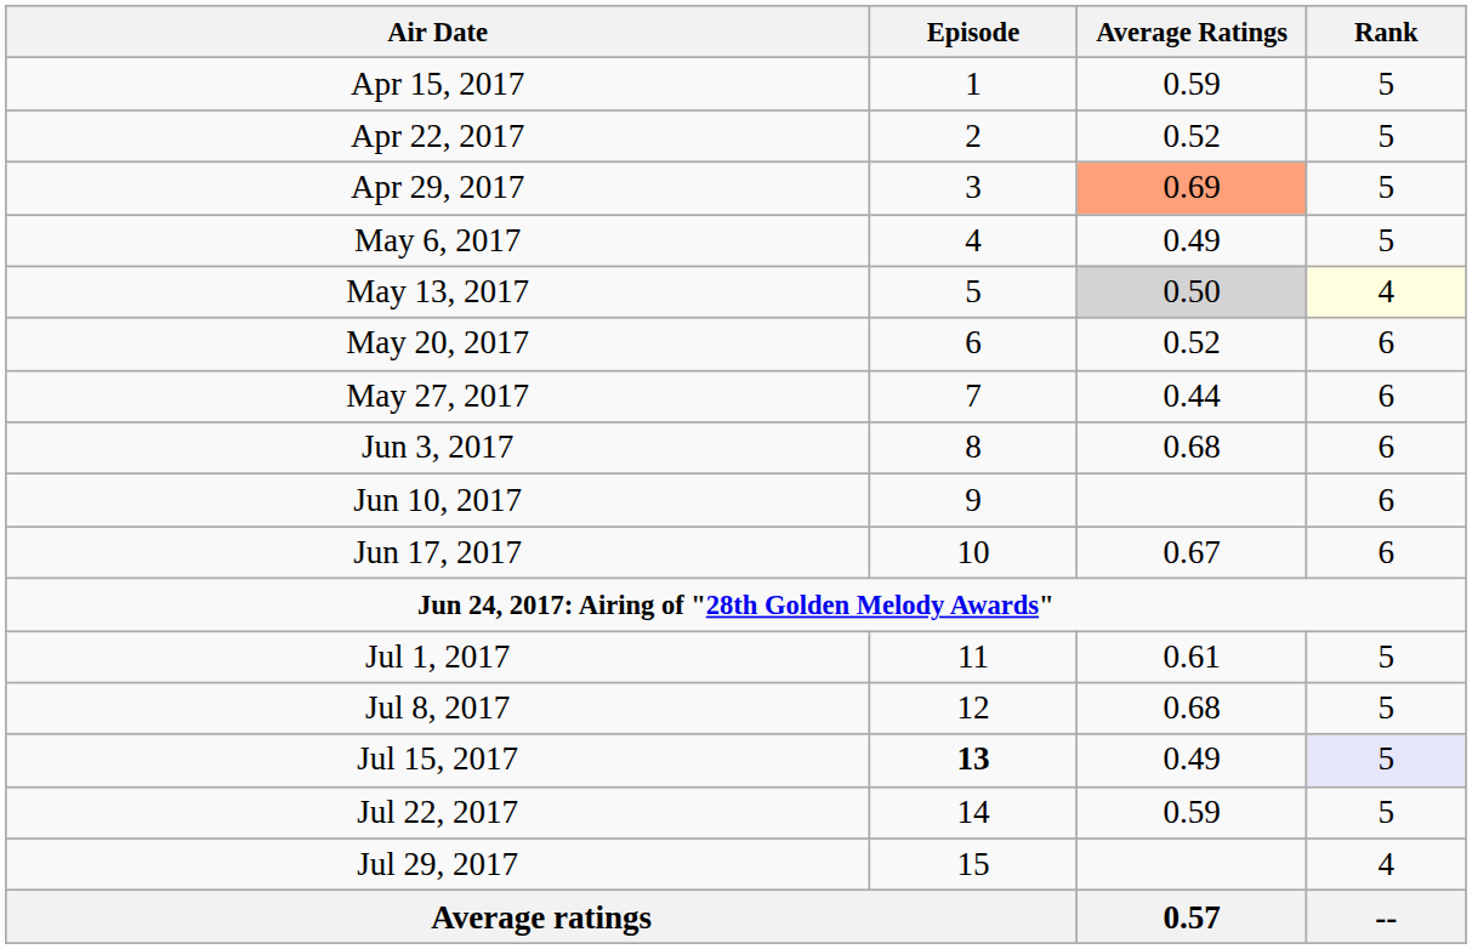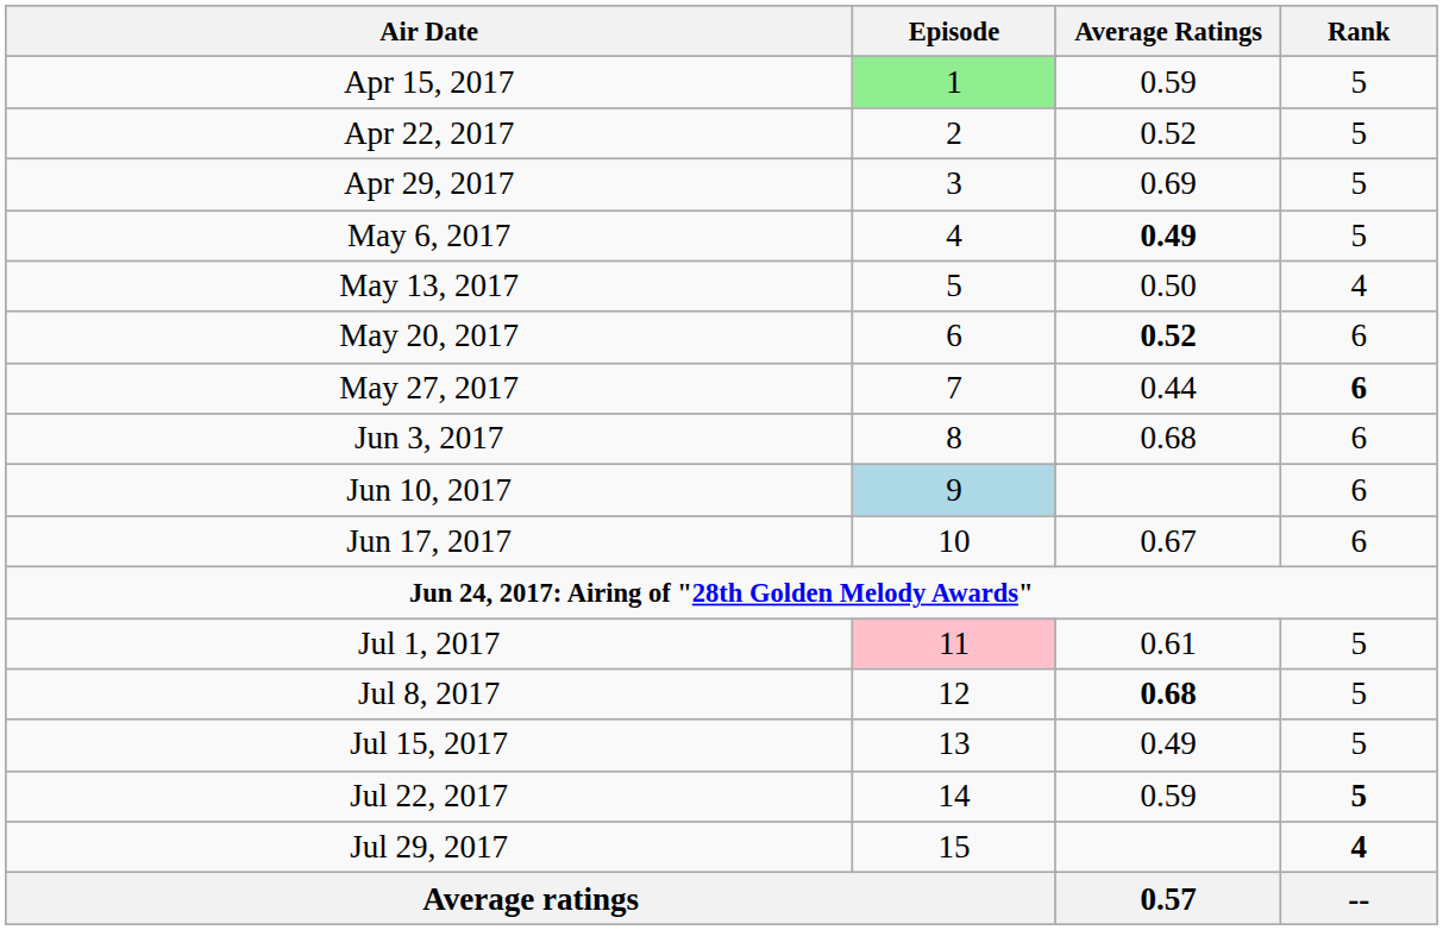Apr 15, 2017 | Episode: no background -> lightgreen background
Apr 29, 2017 | Average Ratings: lightsalmon background -> no background
May 6, 2017 | Average Ratings: normal -> bold
May 13, 2017 | Average Ratings: lightgrey background -> no background
May 13, 2017 | Rank: lightyellow background -> no background
May 20, 2017 | Average Ratings: normal -> bold
May 27, 2017 | Rank: normal -> bold
Jun 10, 2017 | Episode: no background -> lightblue background
Jul 1, 2017 | Episode: no background -> pink background
Jul 8, 2017 | Average Ratings: normal -> bold
Jul 15, 2017 | Episode: bold -> normal
Jul 15, 2017 | Rank: lavender background -> no background
Jul 22, 2017 | Rank: normal -> bold
Jul 29, 2017 | Rank: normal -> bold
